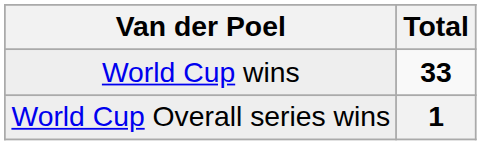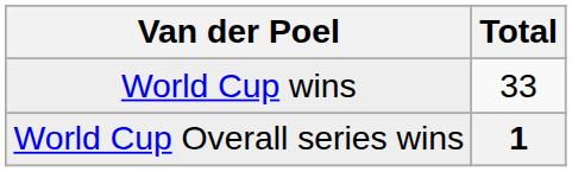World Cup wins | Total: bold -> normal
